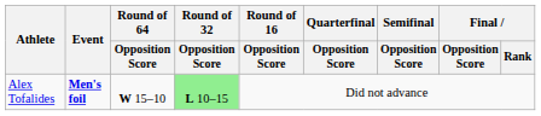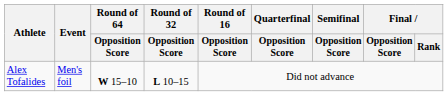Alex Tofalides | Event: bold -> normal
Alex Tofalides | Round of 32 / Opposition Score: lightgreen background -> no background
